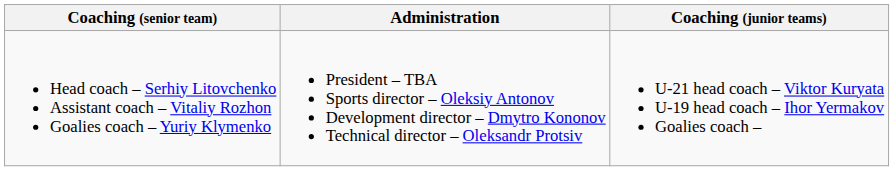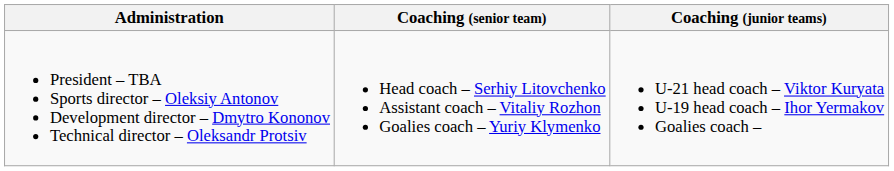columns swapped: Administration <-> Coaching (senior team)
